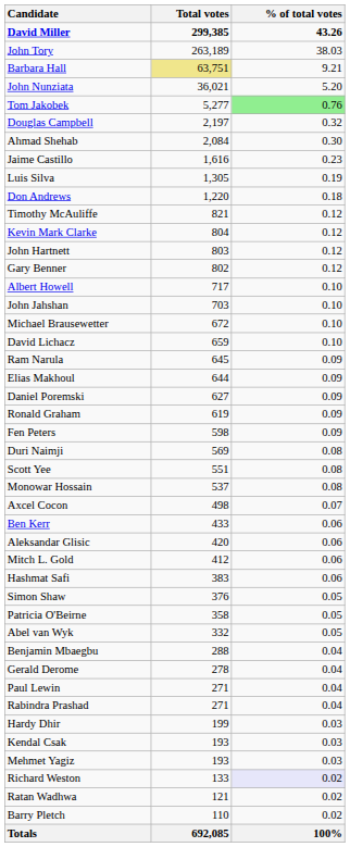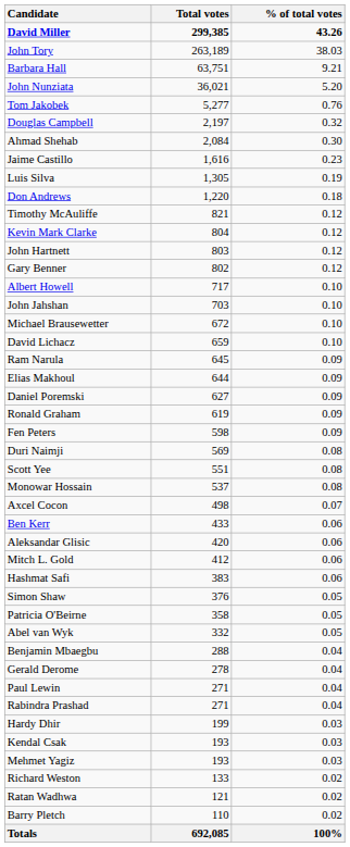Barbara Hall | Total votes: khaki background -> no background
Tom Jakobek | % of total votes: lightgreen background -> no background
Richard Weston | % of total votes: lavender background -> no background
